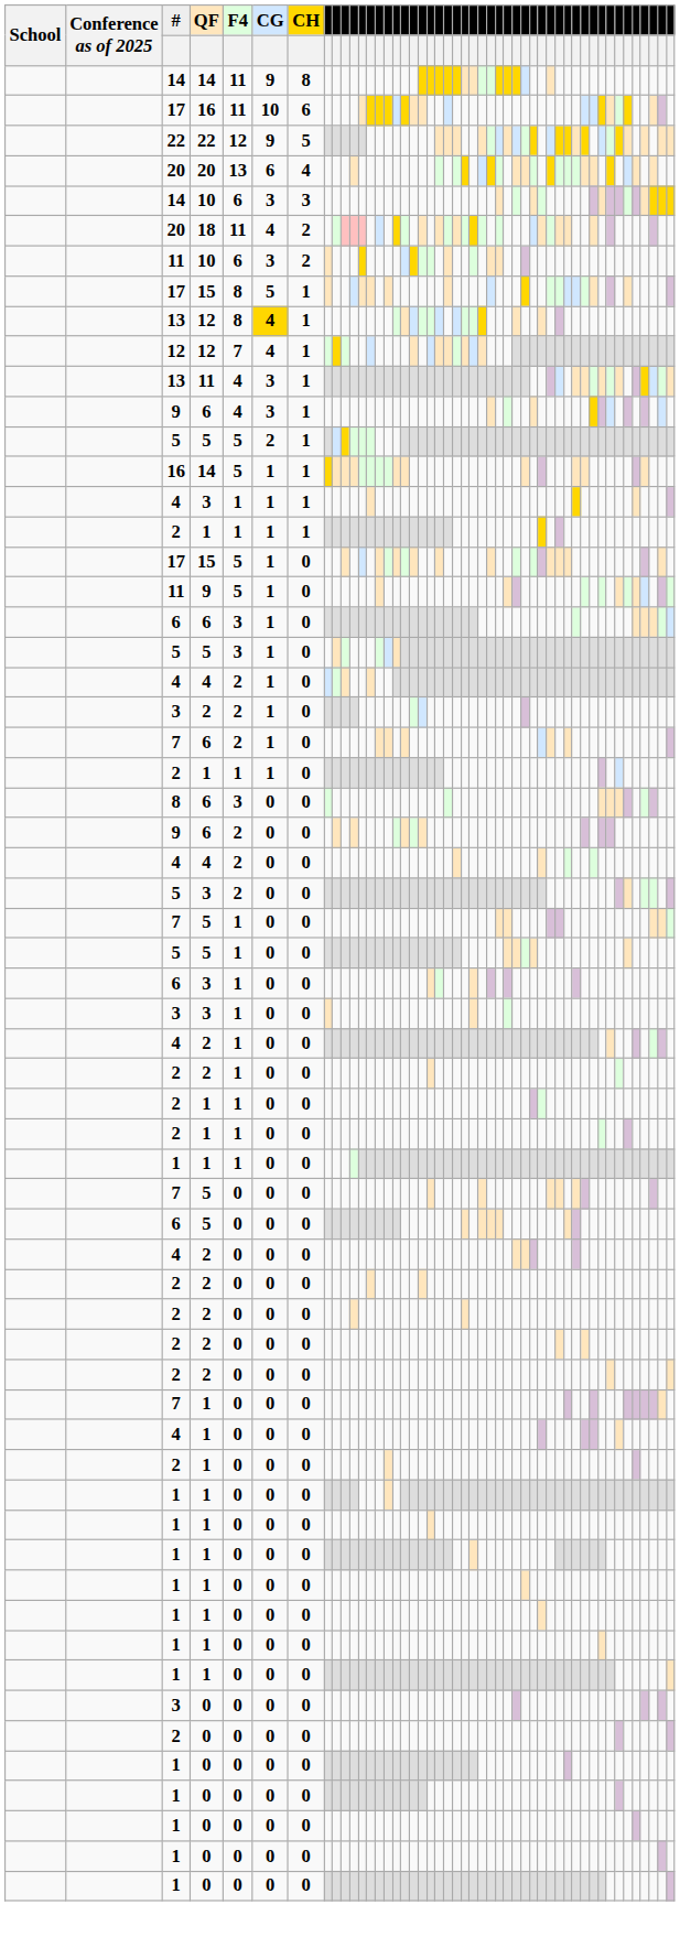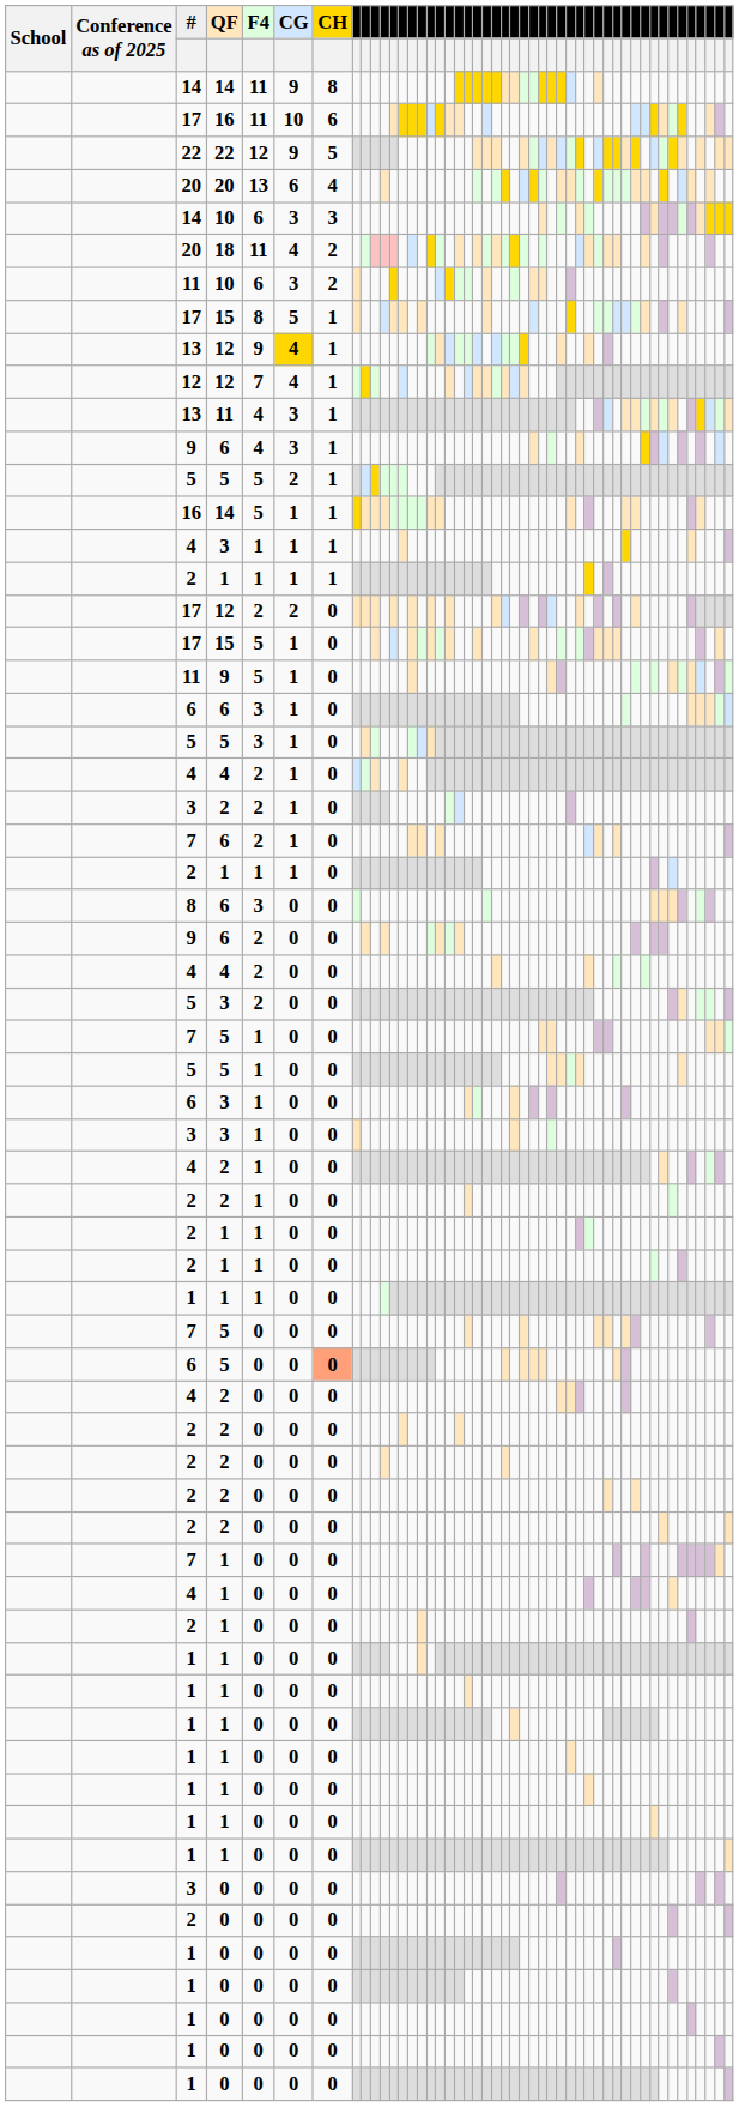13 / 12 | F4: 8 -> 9
+ row: 17 | 12 | 2 | 2 | 0
6 / 5 | CH: no background -> lightsalmon background
